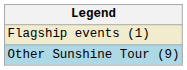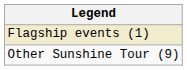row 3 | column 1: lightblue background -> no background
